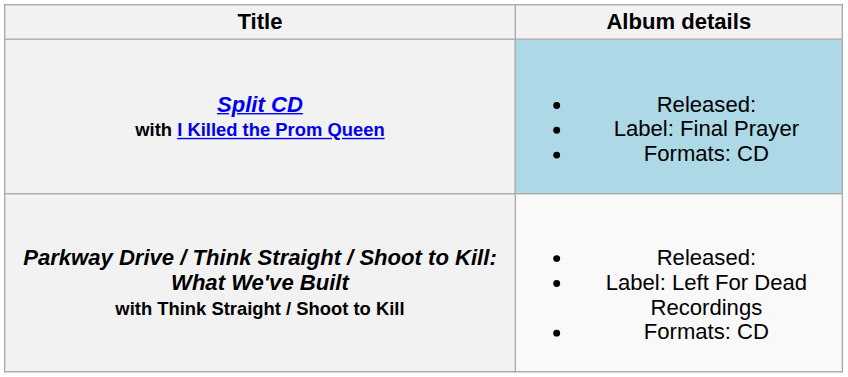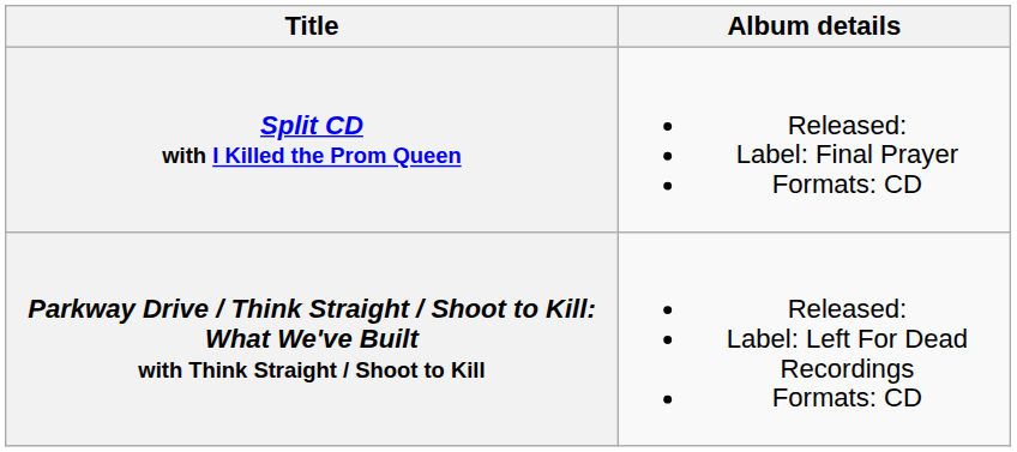Split CD with I Killed the Prom Queen | Album details: lightblue background -> no background
